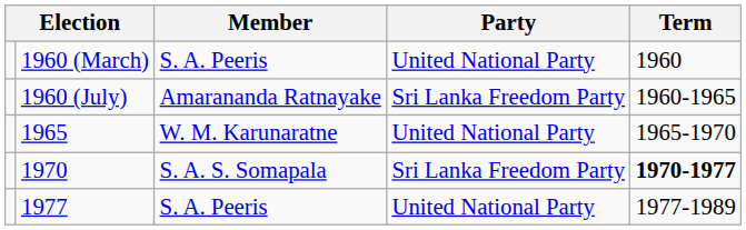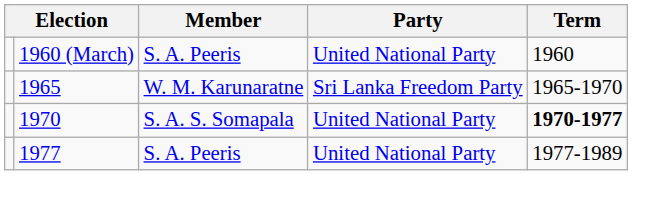- row: 1960 (July) | Amarananda Ratnayake | Sri Lanka Freedom Party | 1960-1965
1965 | Party: United National Party -> Sri Lanka Freedom Party
1970 | Party: Sri Lanka Freedom Party -> United National Party
